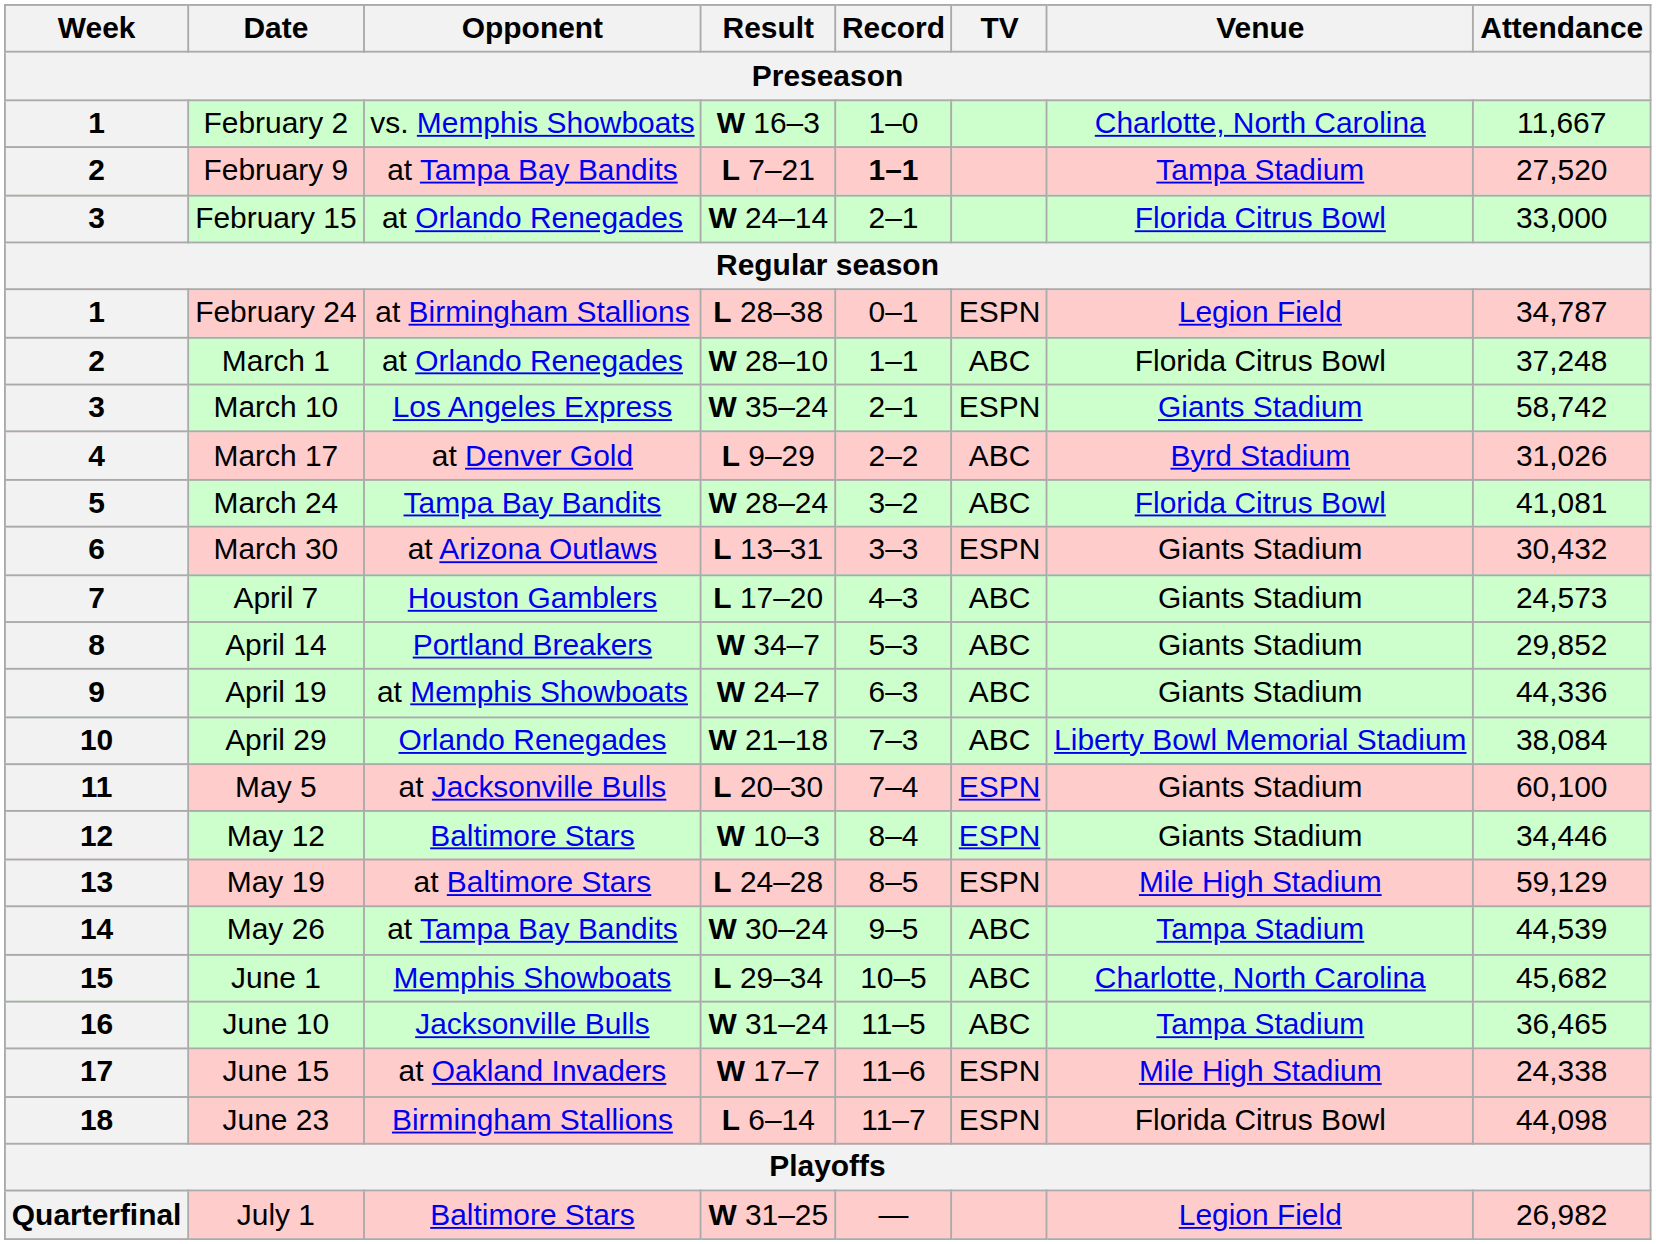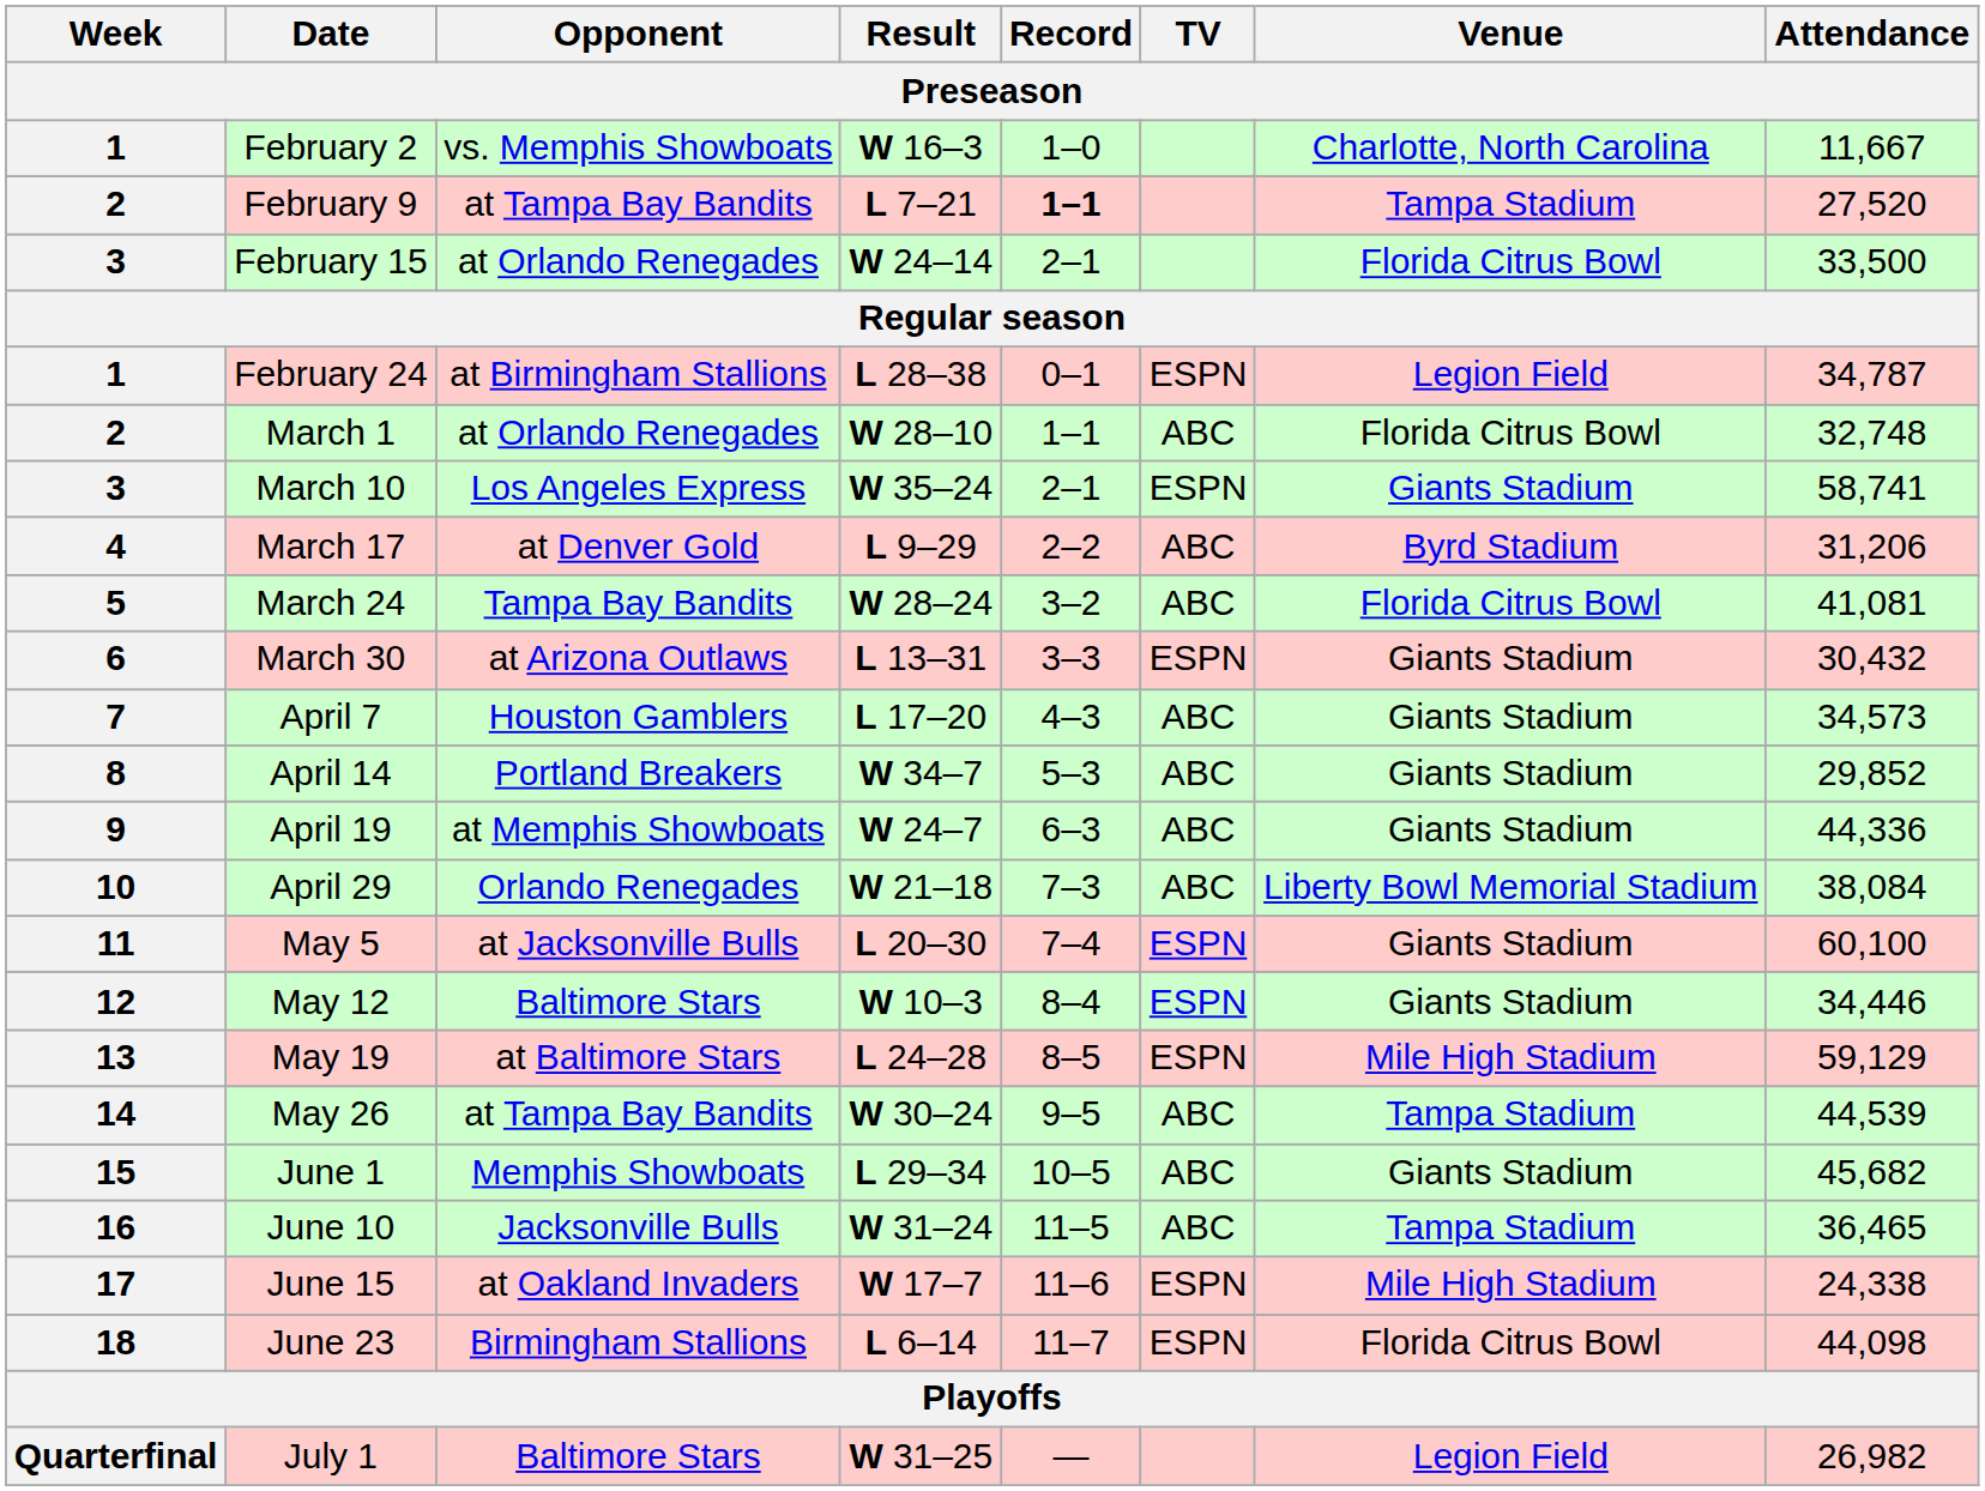February 15 | Attendance: 33,000 -> 33,500
March 1 | Attendance: 37,248 -> 32,748
March 10 | Attendance: 58,742 -> 58,741
March 17 | Attendance: 31,026 -> 31,206
April 7 | Attendance: 24,573 -> 34,573
June 1 | Venue: Charlotte, North Carolina -> Giants Stadium
